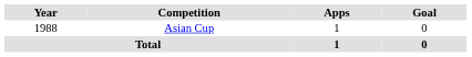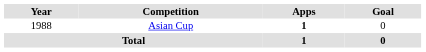Asian Cup | Apps: normal -> bold
